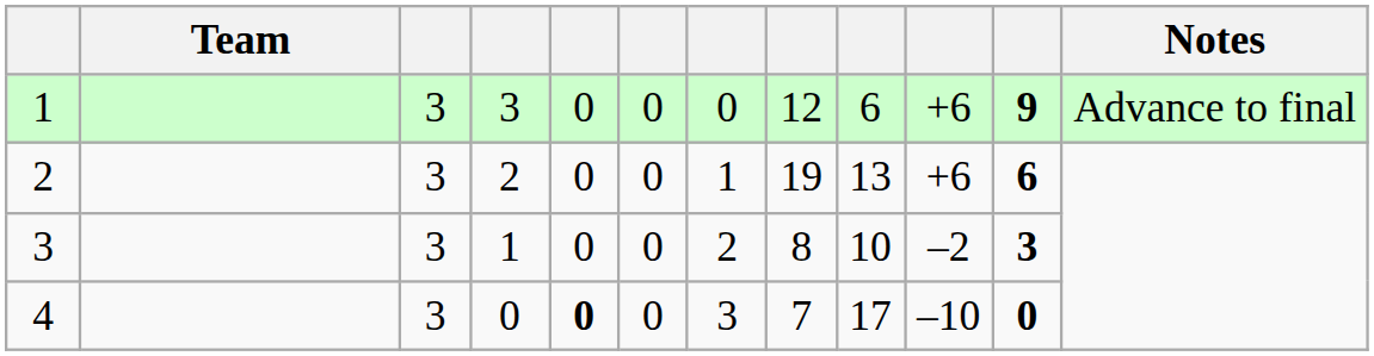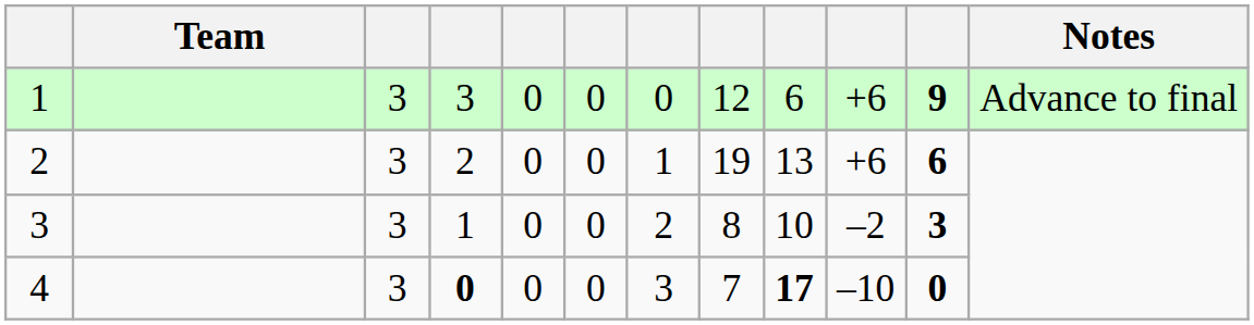4 | column 4: normal -> bold
4 | column 5: bold -> normal
4 | column 9: normal -> bold
